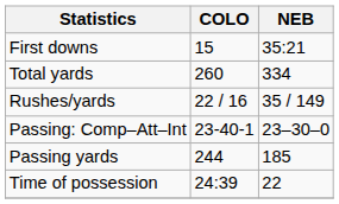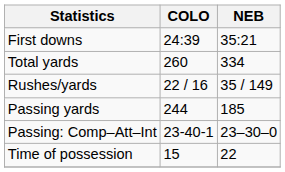First downs | COLO: 15 -> 24:39
rows swapped: Passing yards <-> Passing: Comp–Att–Int
Time of possession | COLO: 24:39 -> 15
